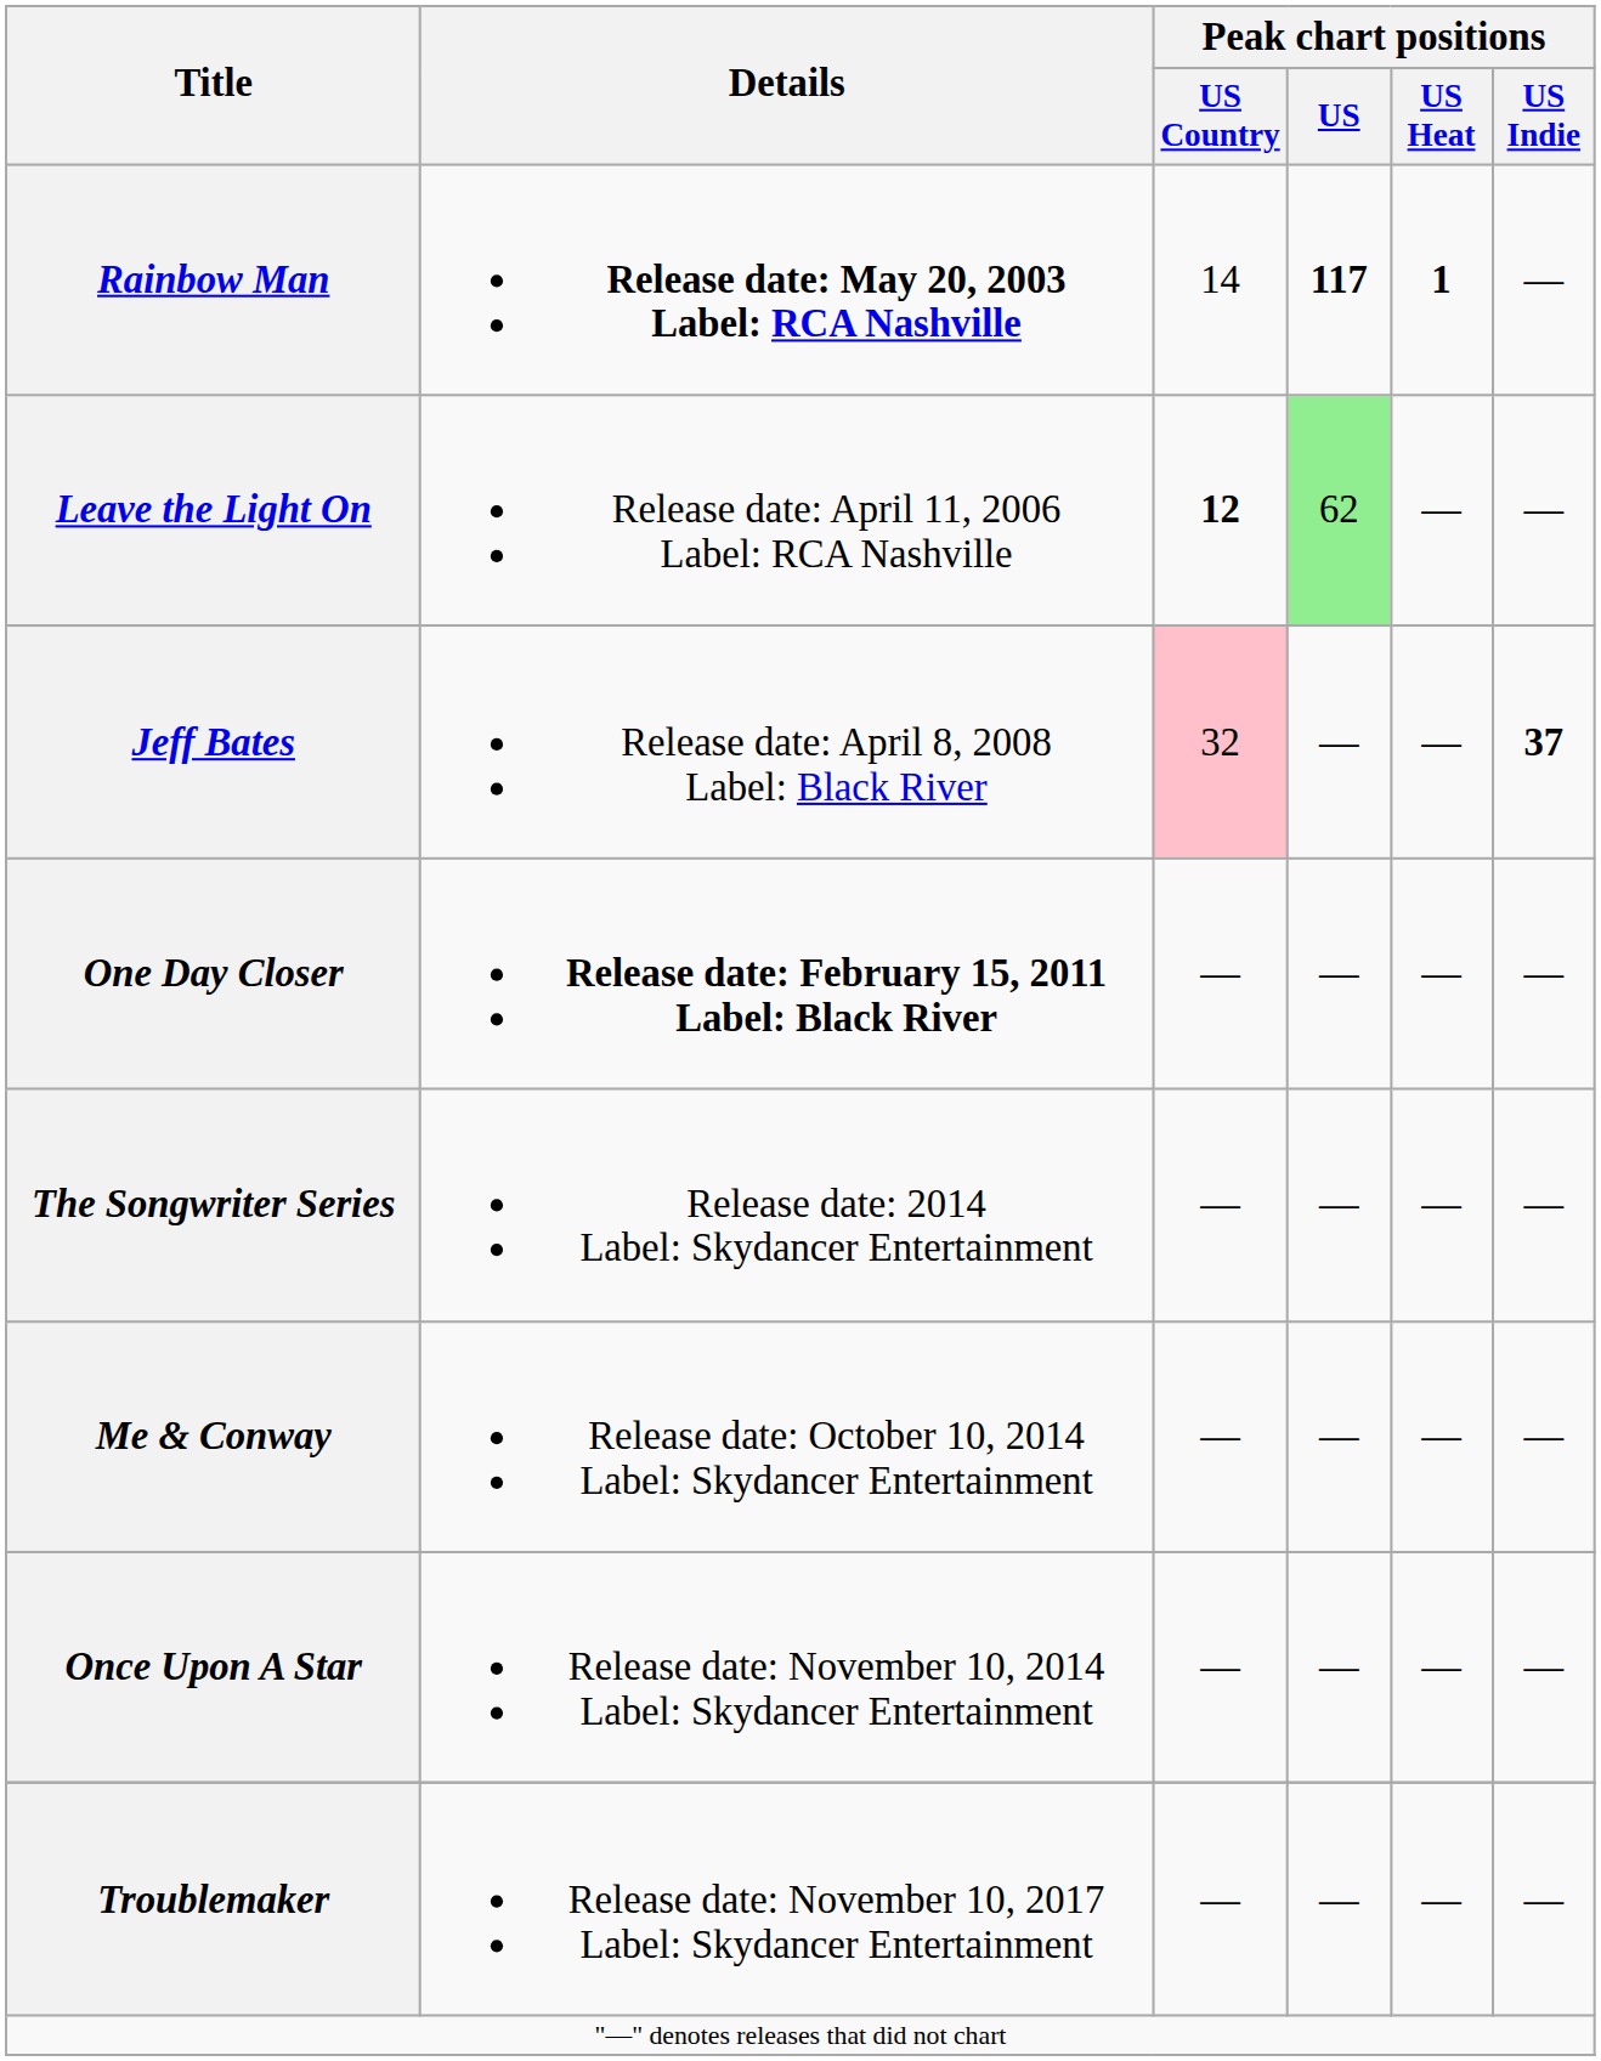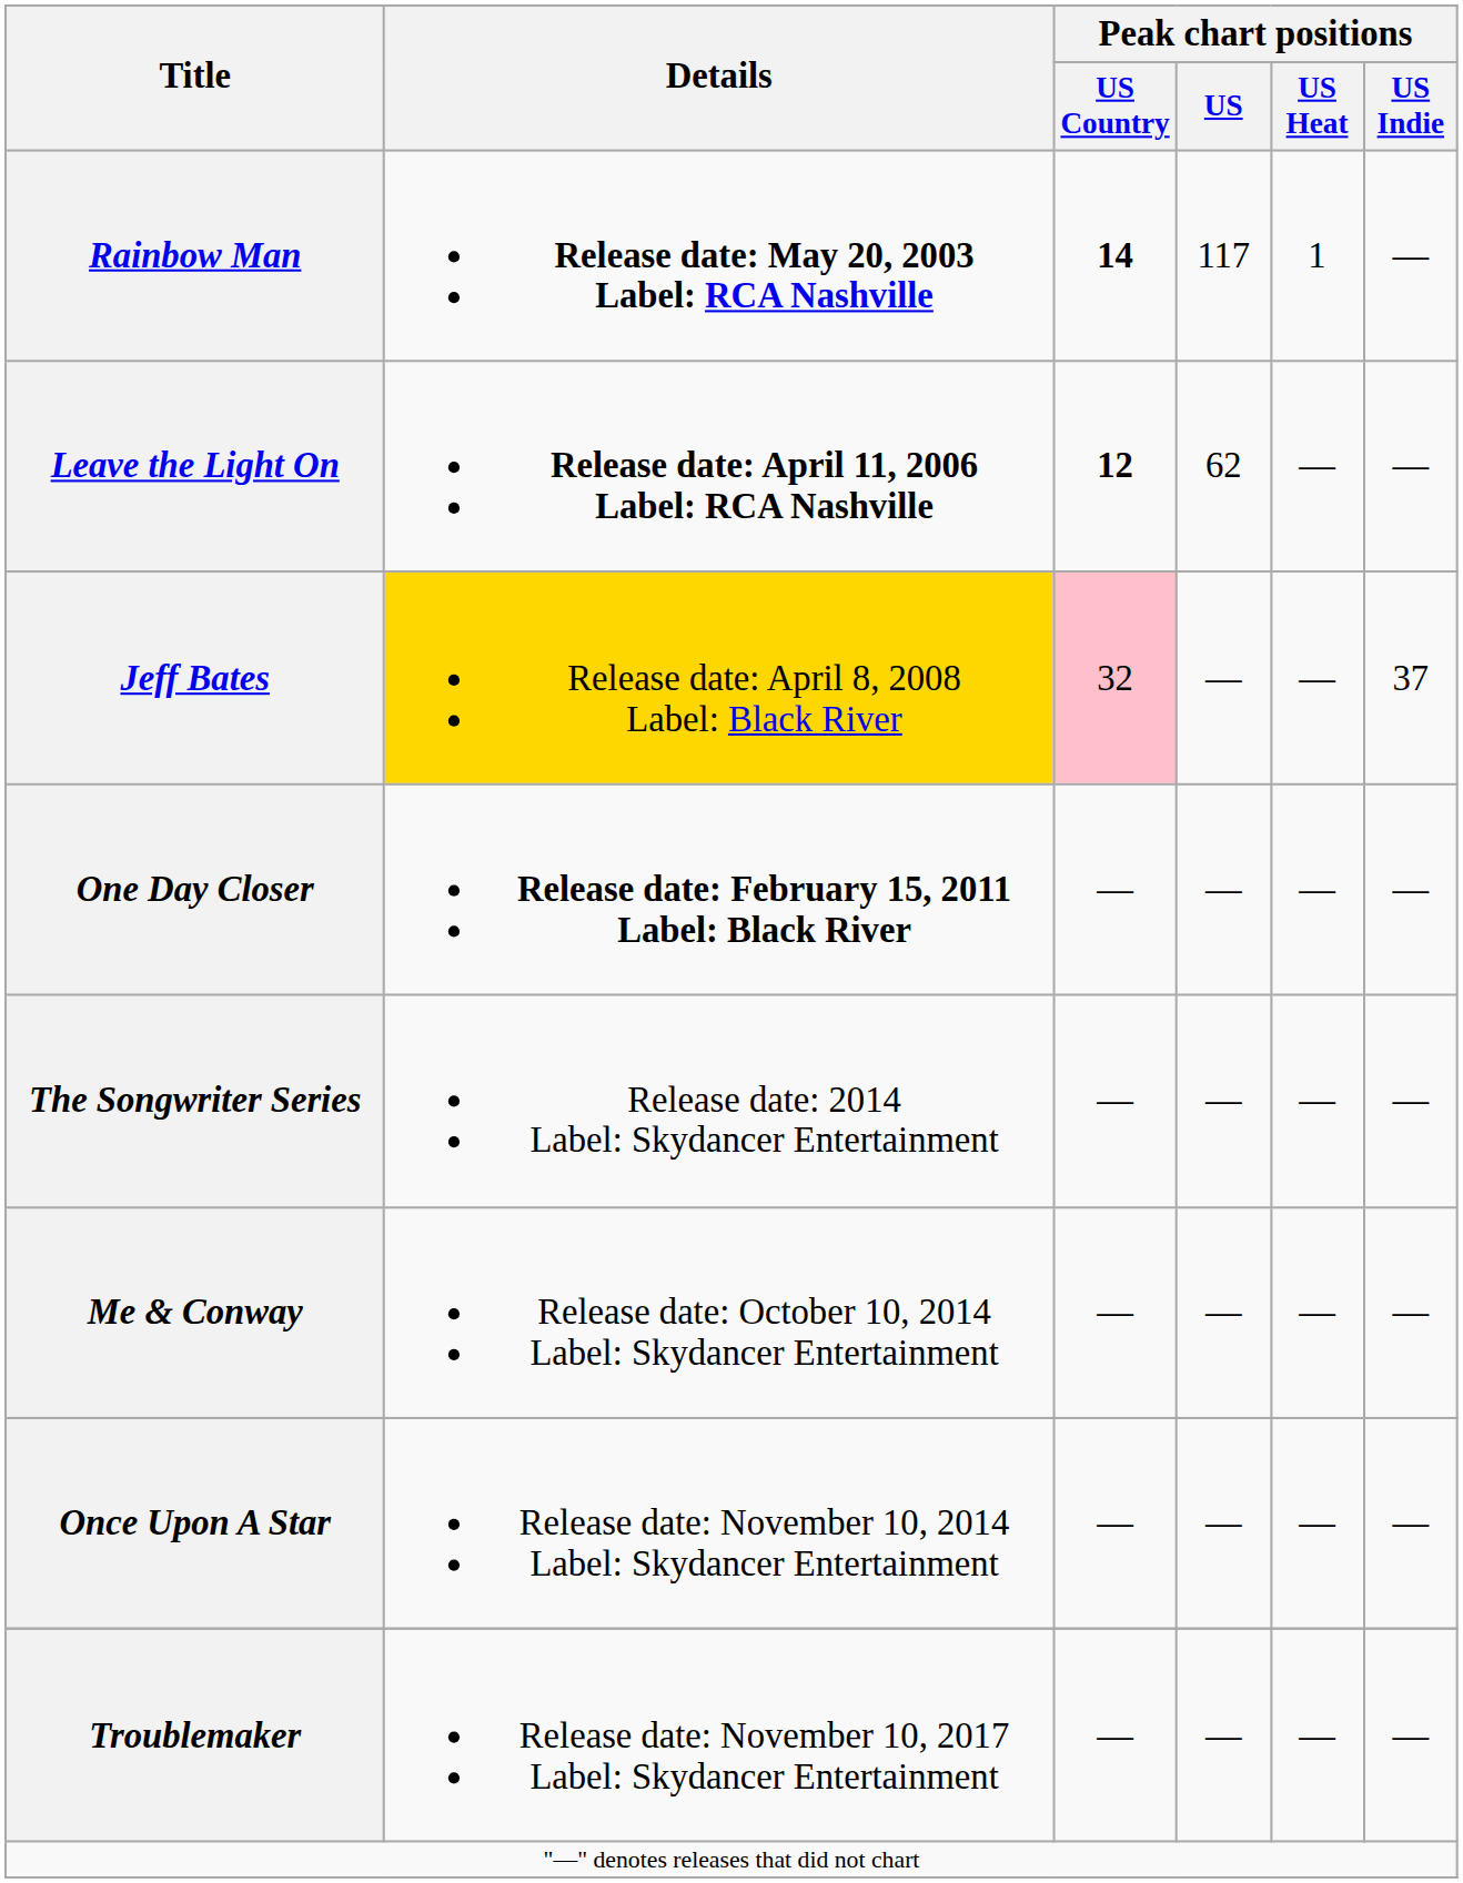Rainbow Man | Peak chart positions / US Country: normal -> bold
Rainbow Man | Peak chart positions / US: bold -> normal
Rainbow Man | Peak chart positions / US Heat: bold -> normal
Leave the Light On | Details: normal -> bold
Leave the Light On | Peak chart positions / US: lightgreen background -> no background
Jeff Bates | Details: no background -> gold background
Jeff Bates | Peak chart positions / US Indie: bold -> normal
